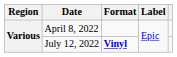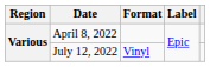July 12, 2022 | Format: bold -> normal
